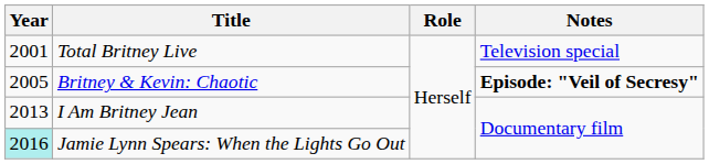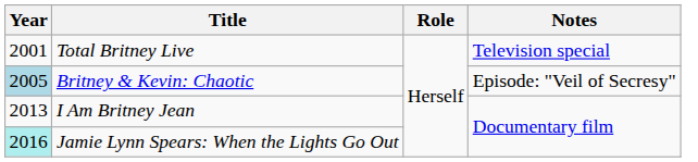Britney & Kevin: Chaotic | Year: no background -> lightblue background
Britney & Kevin: Chaotic | Notes: bold -> normal
